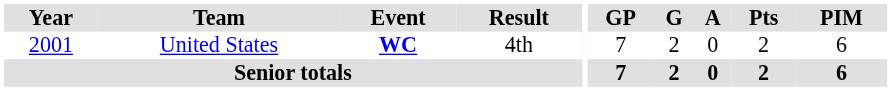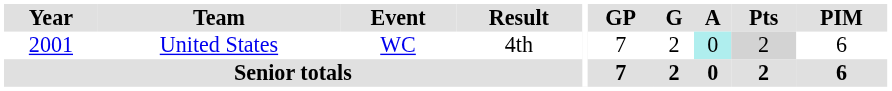United States | Event: bold -> normal
United States | A: no background -> paleturquoise background
United States | Pts: no background -> lightgrey background
